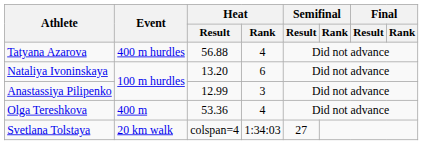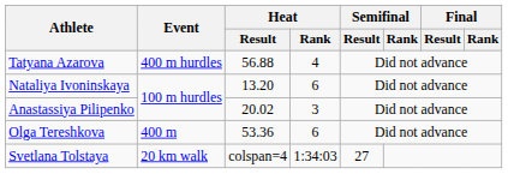Anastassiya Pilipenko | Heat / Result: 12.99 -> 20.02
Olga Tereshkova | Heat / Rank: 4 -> 6
